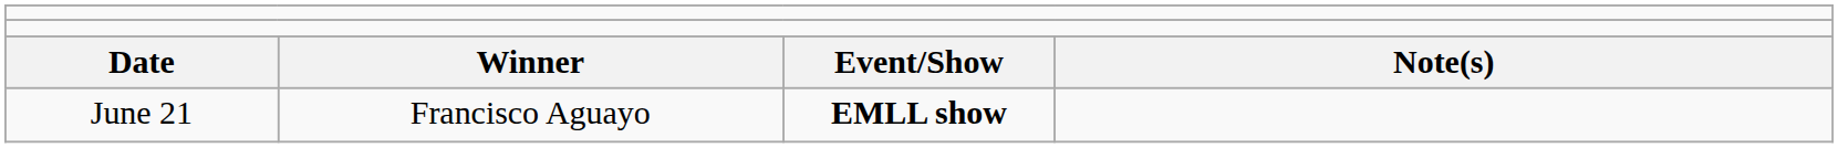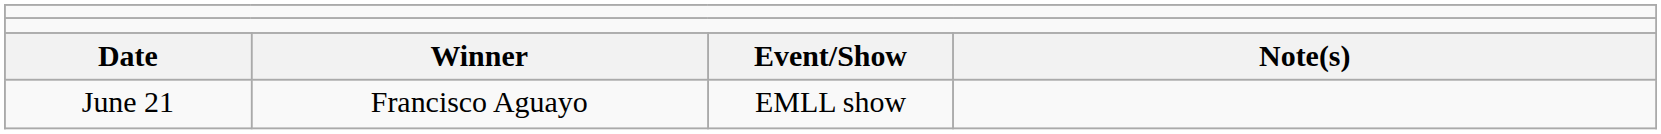June 21 | column 3: bold -> normal
